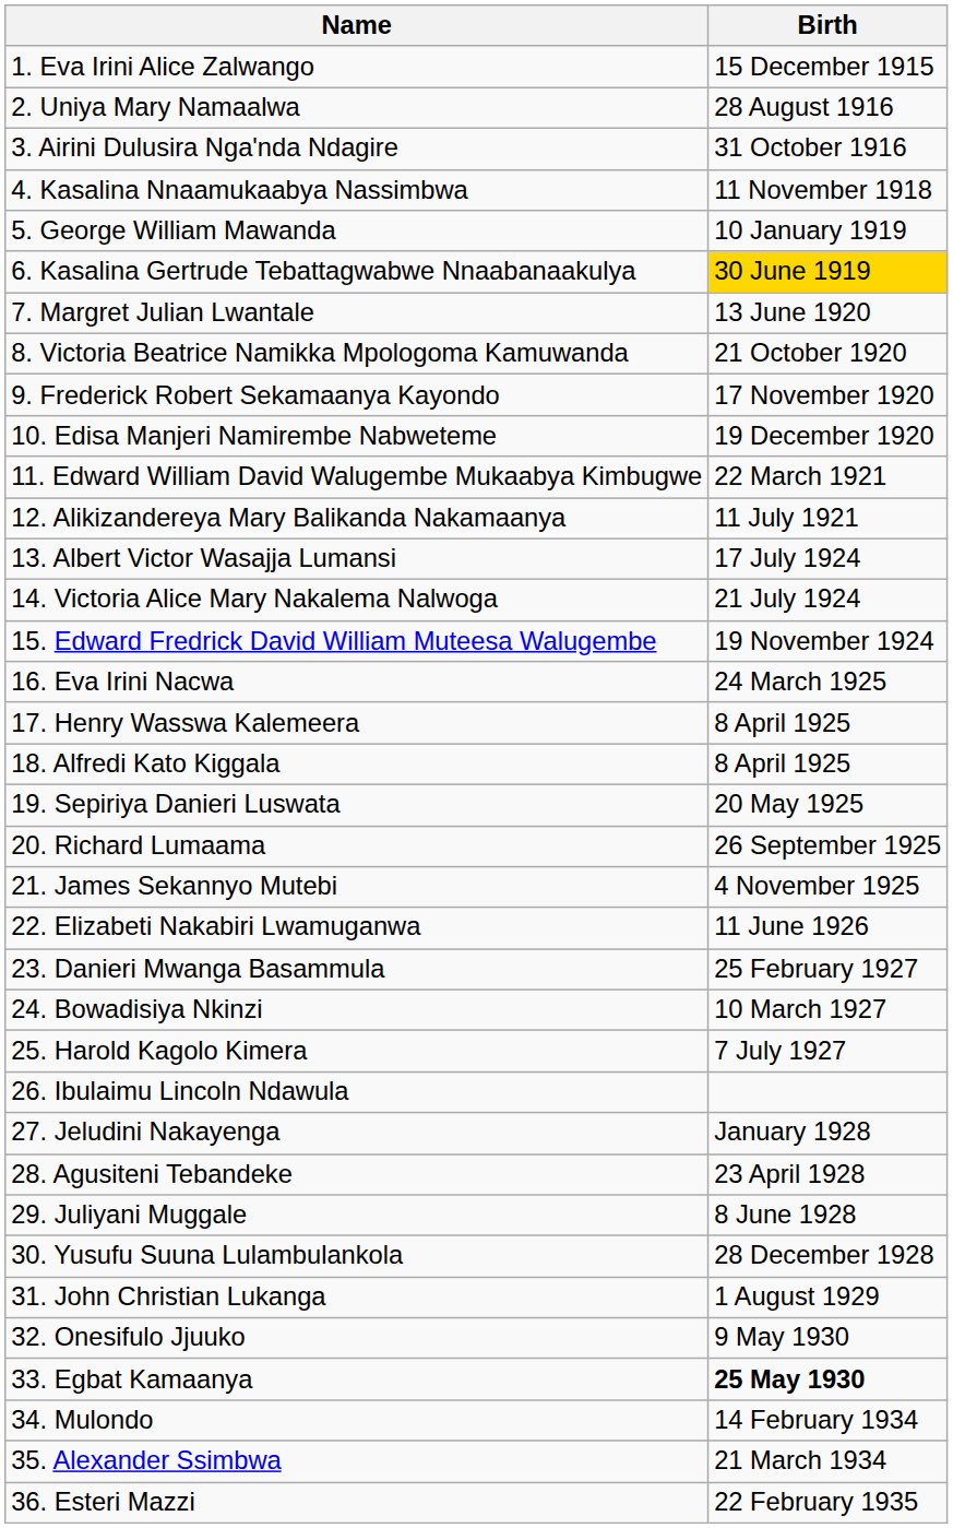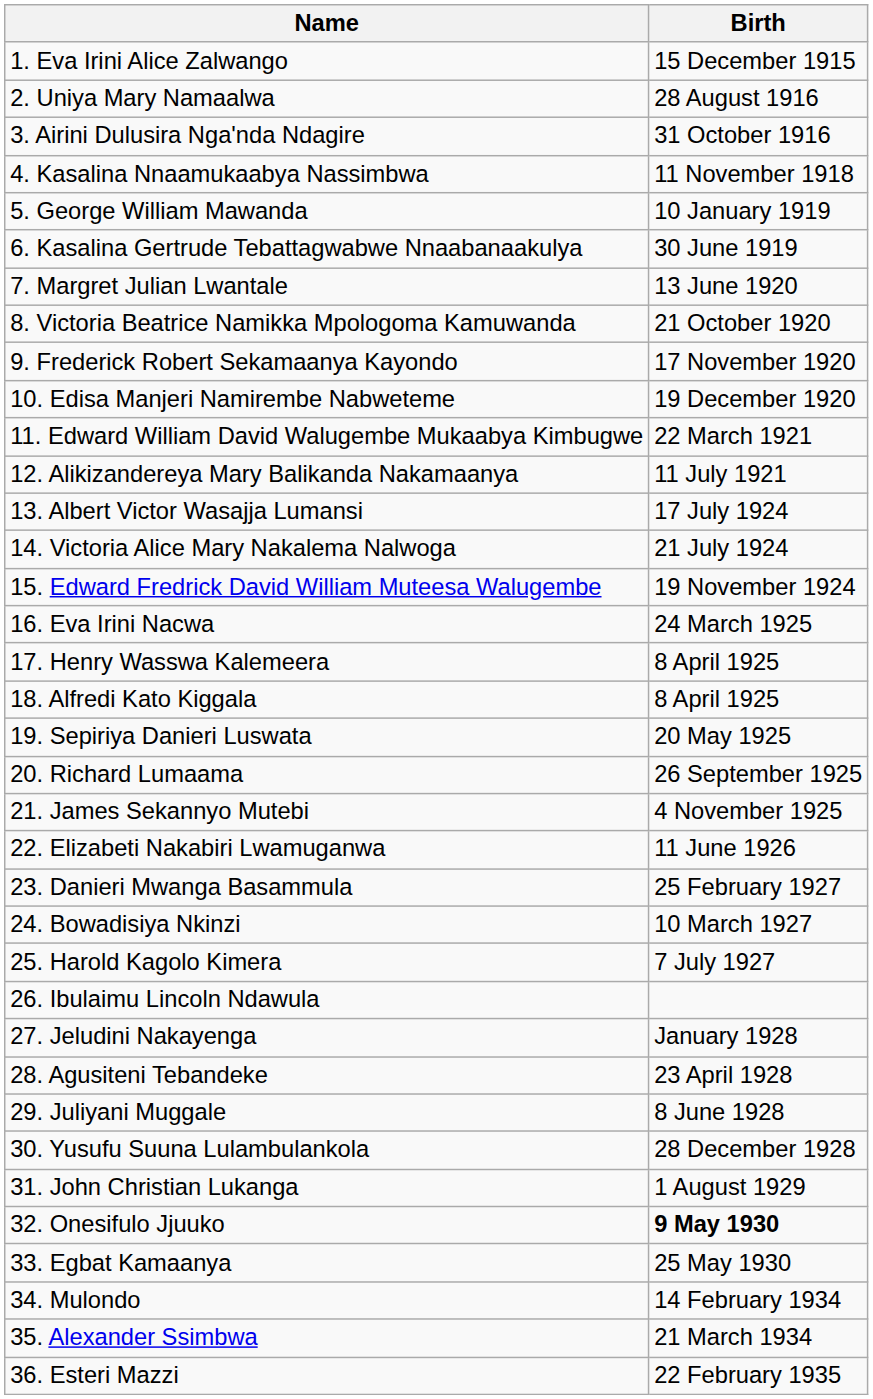6. Kasalina Gertrude Tebattagwabwe Nnaabanaakulya | Birth: gold background -> no background
32. Onesifulo Jjuuko | Birth: normal -> bold
33. Egbat Kamaanya | Birth: bold -> normal
